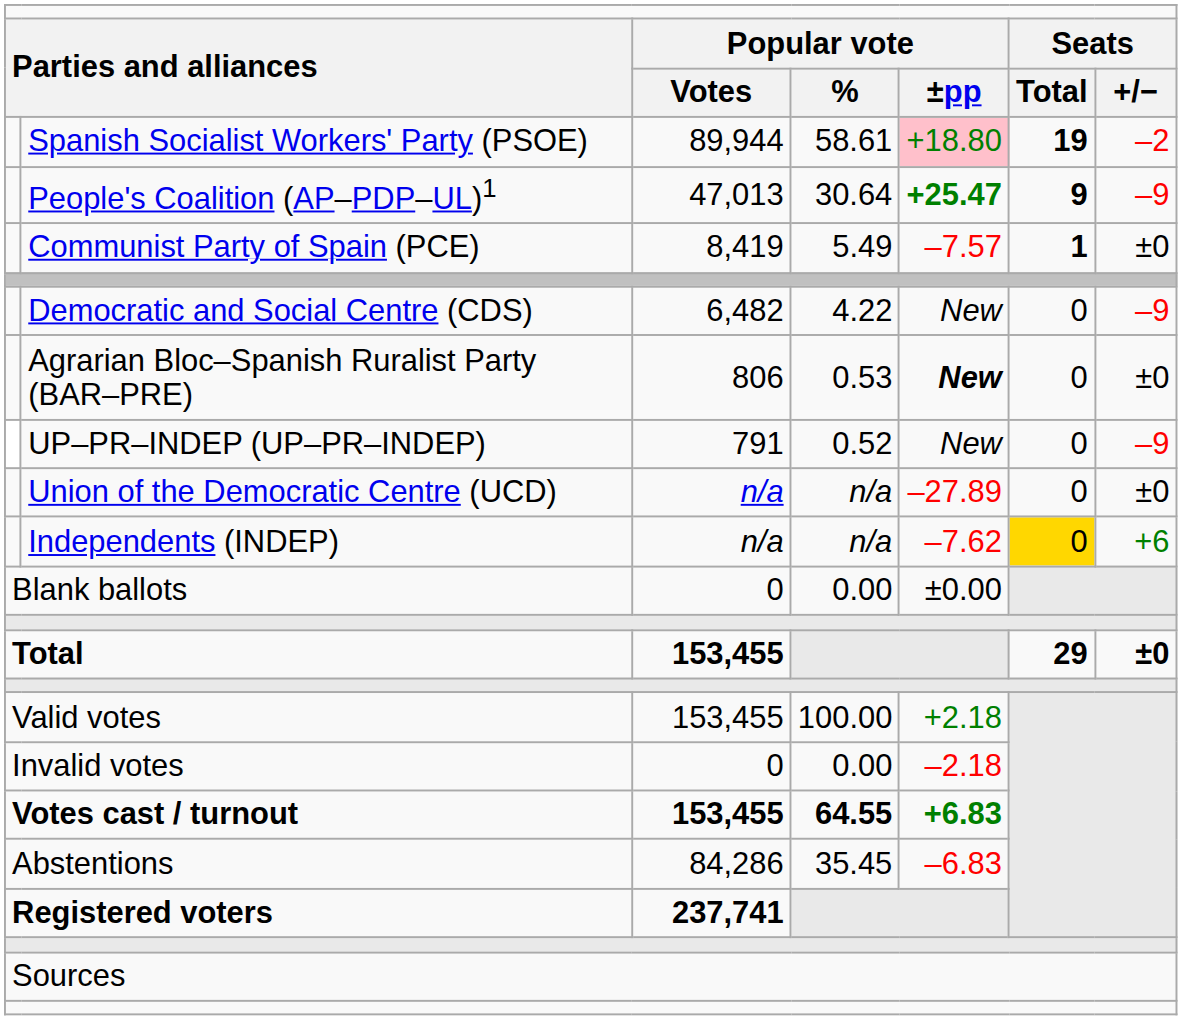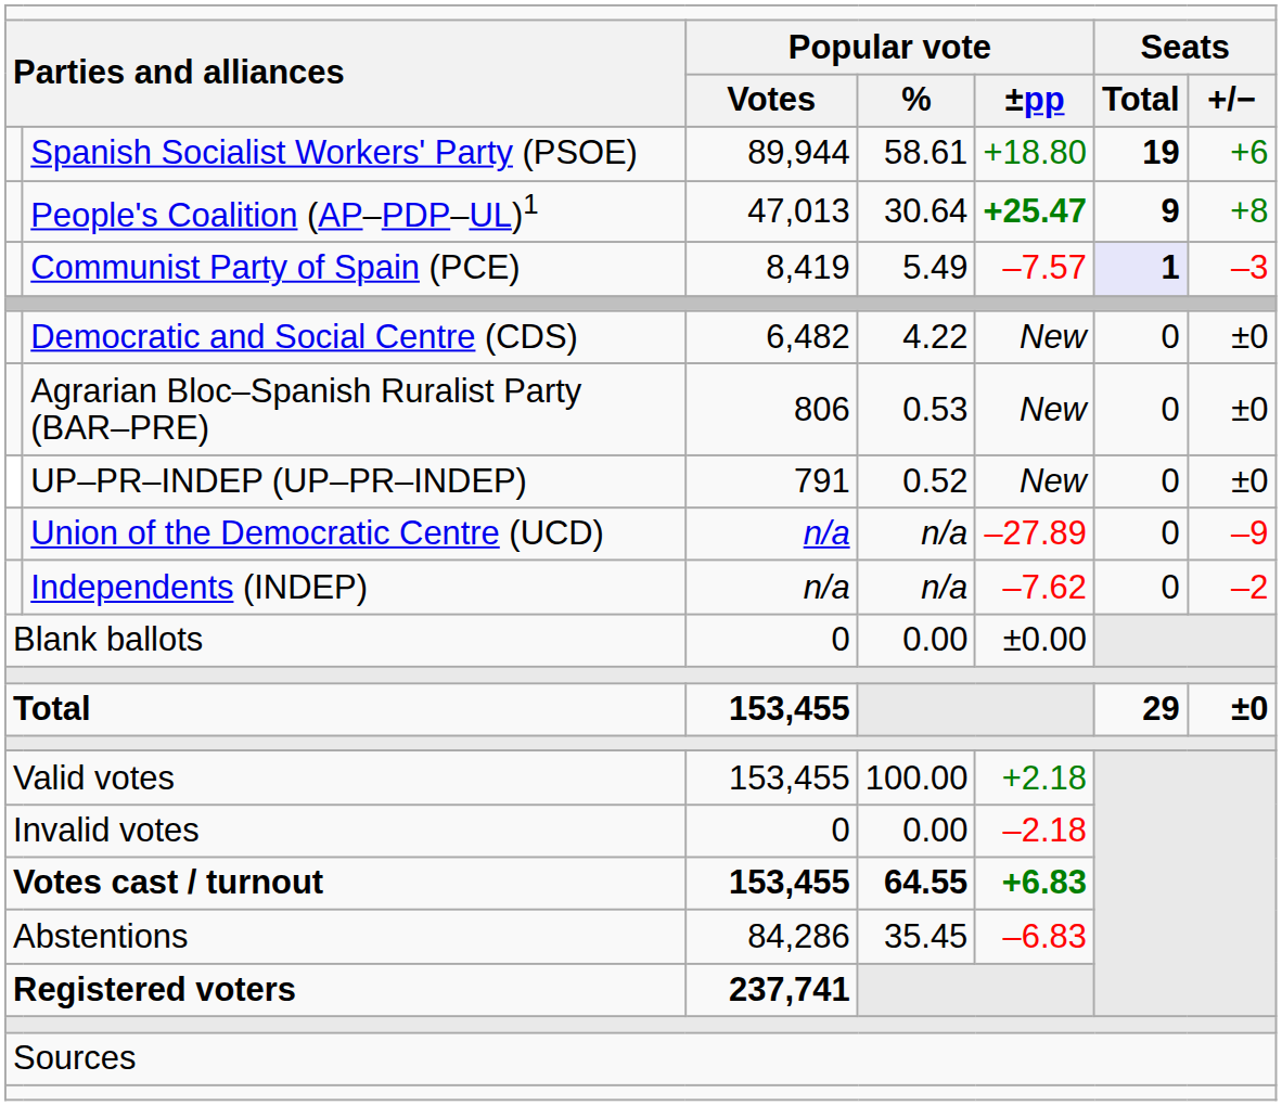Spanish Socialist Workers' Party (PSOE) | column 5: pink background -> no background
Spanish Socialist Workers' Party (PSOE) | column 7: –2 -> +6
People's Coalition (AP–PDP–UL)1 | column 7: –9 -> +8
Communist Party of Spain (PCE) | column 6: no background -> lavender background
Communist Party of Spain (PCE) | column 7: ±0 -> –3
Democratic and Social Centre (CDS) | column 7: –9 -> ±0
Agrarian Bloc–Spanish Ruralist Party (BAR–PRE) | column 5: bold -> normal
UP–PR–INDEP (UP–PR–INDEP) | column 7: –9 -> ±0
Union of the Democratic Centre (UCD) | column 7: ±0 -> –9
Independents (INDEP) | column 6: gold background -> no background
Independents (INDEP) | column 7: +6 -> –2
